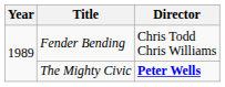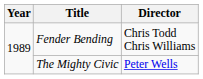The Mighty Civic | Director: bold -> normal
